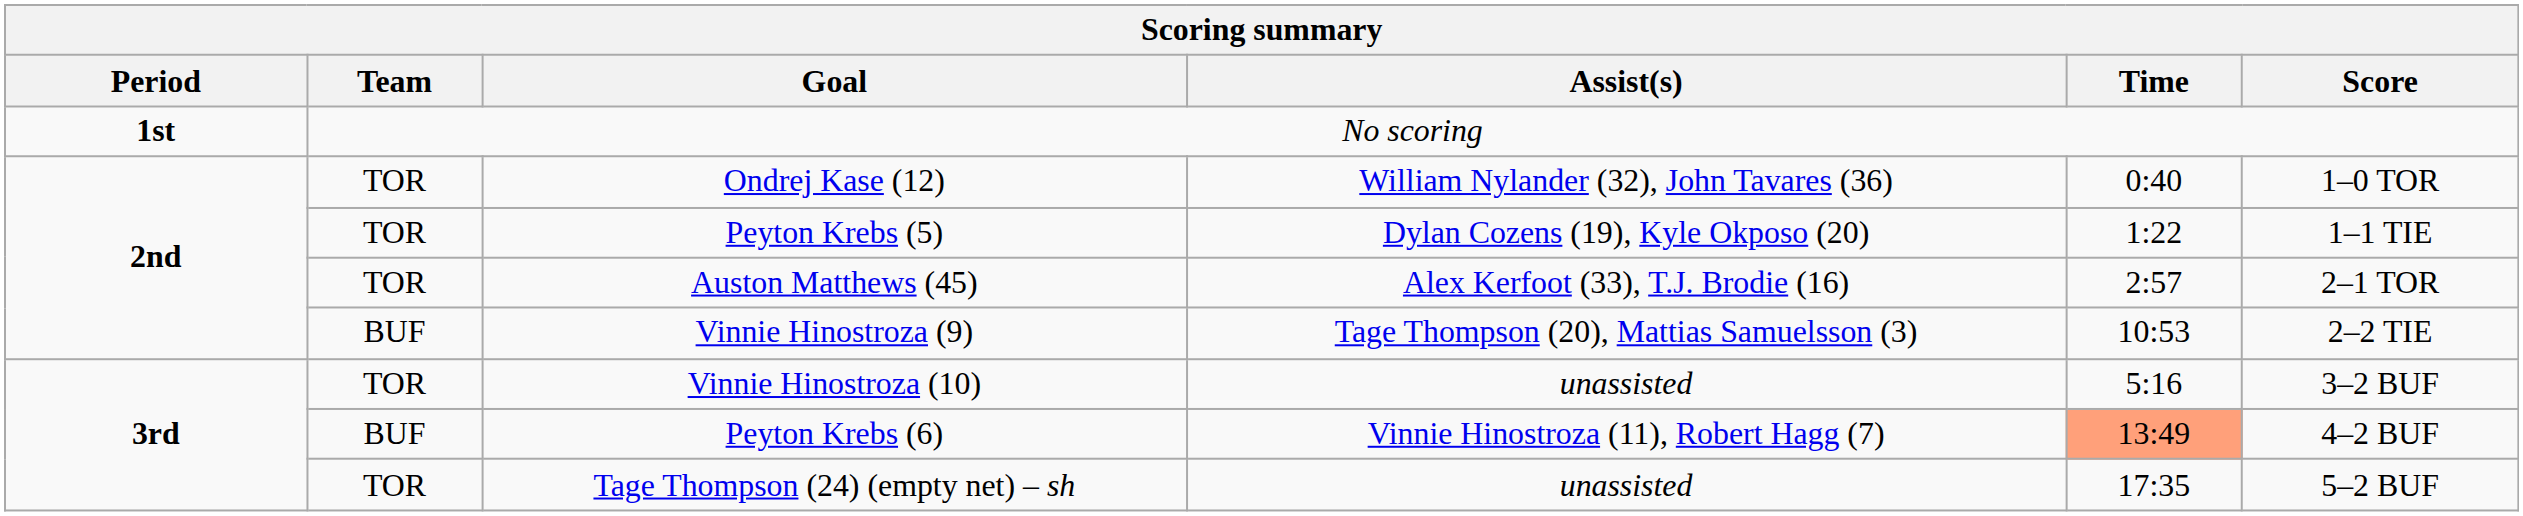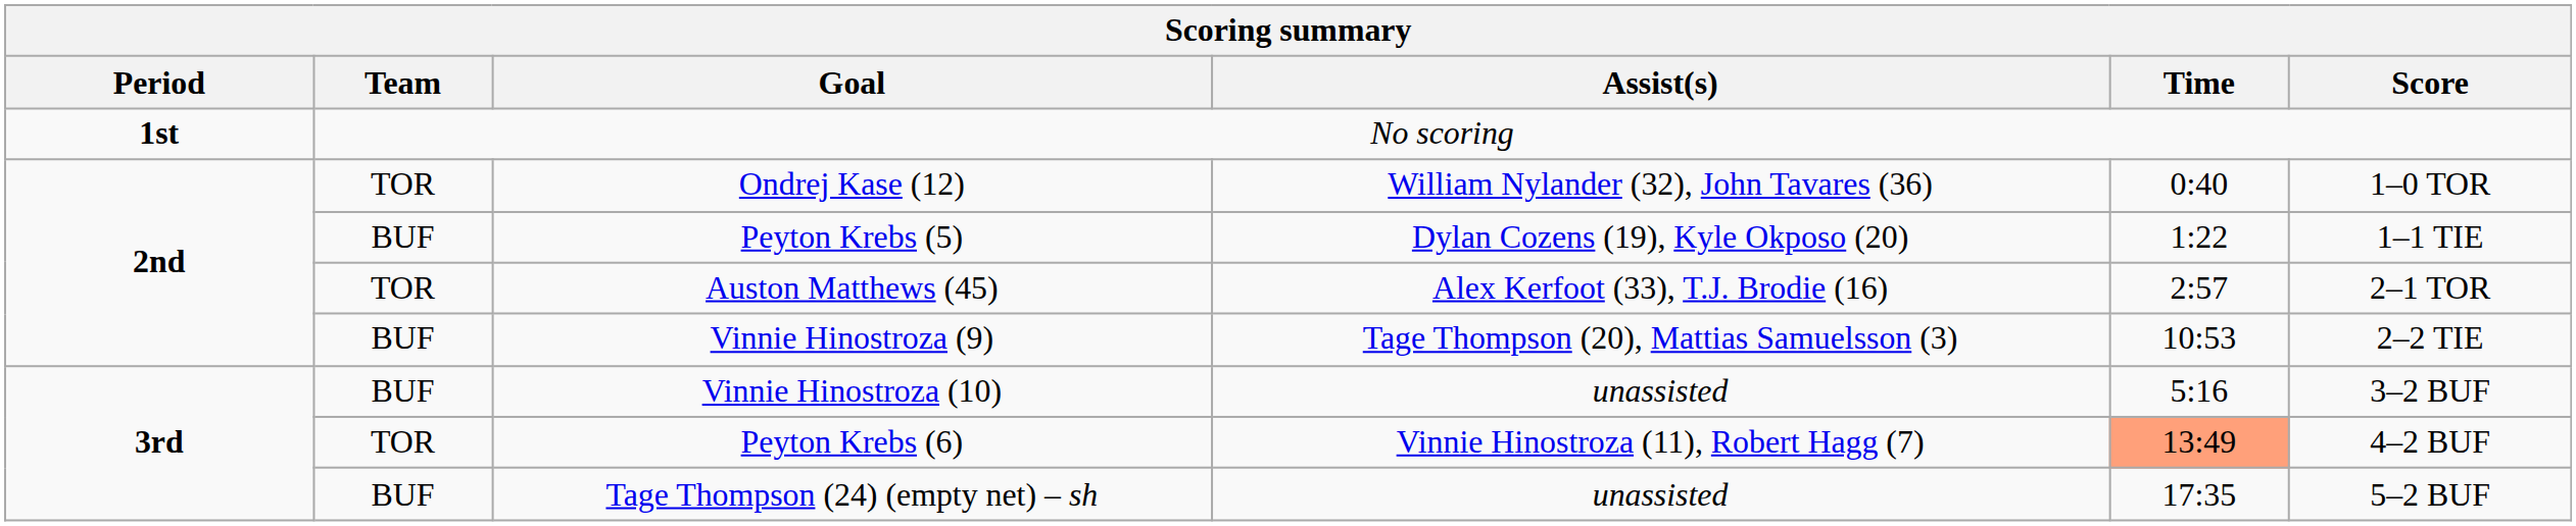Peyton Krebs (5) | Scoring summary / Team: TOR -> BUF
Vinnie Hinostroza (10) | Scoring summary / Team: TOR -> BUF
Peyton Krebs (6) | Scoring summary / Team: BUF -> TOR
Tage Thompson (24) (empty net) – sh | Scoring summary / Team: TOR -> BUF
